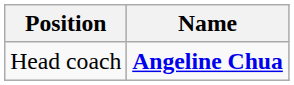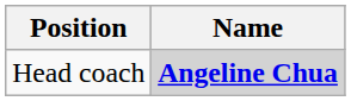Head coach | Name: no background -> lightgrey background
